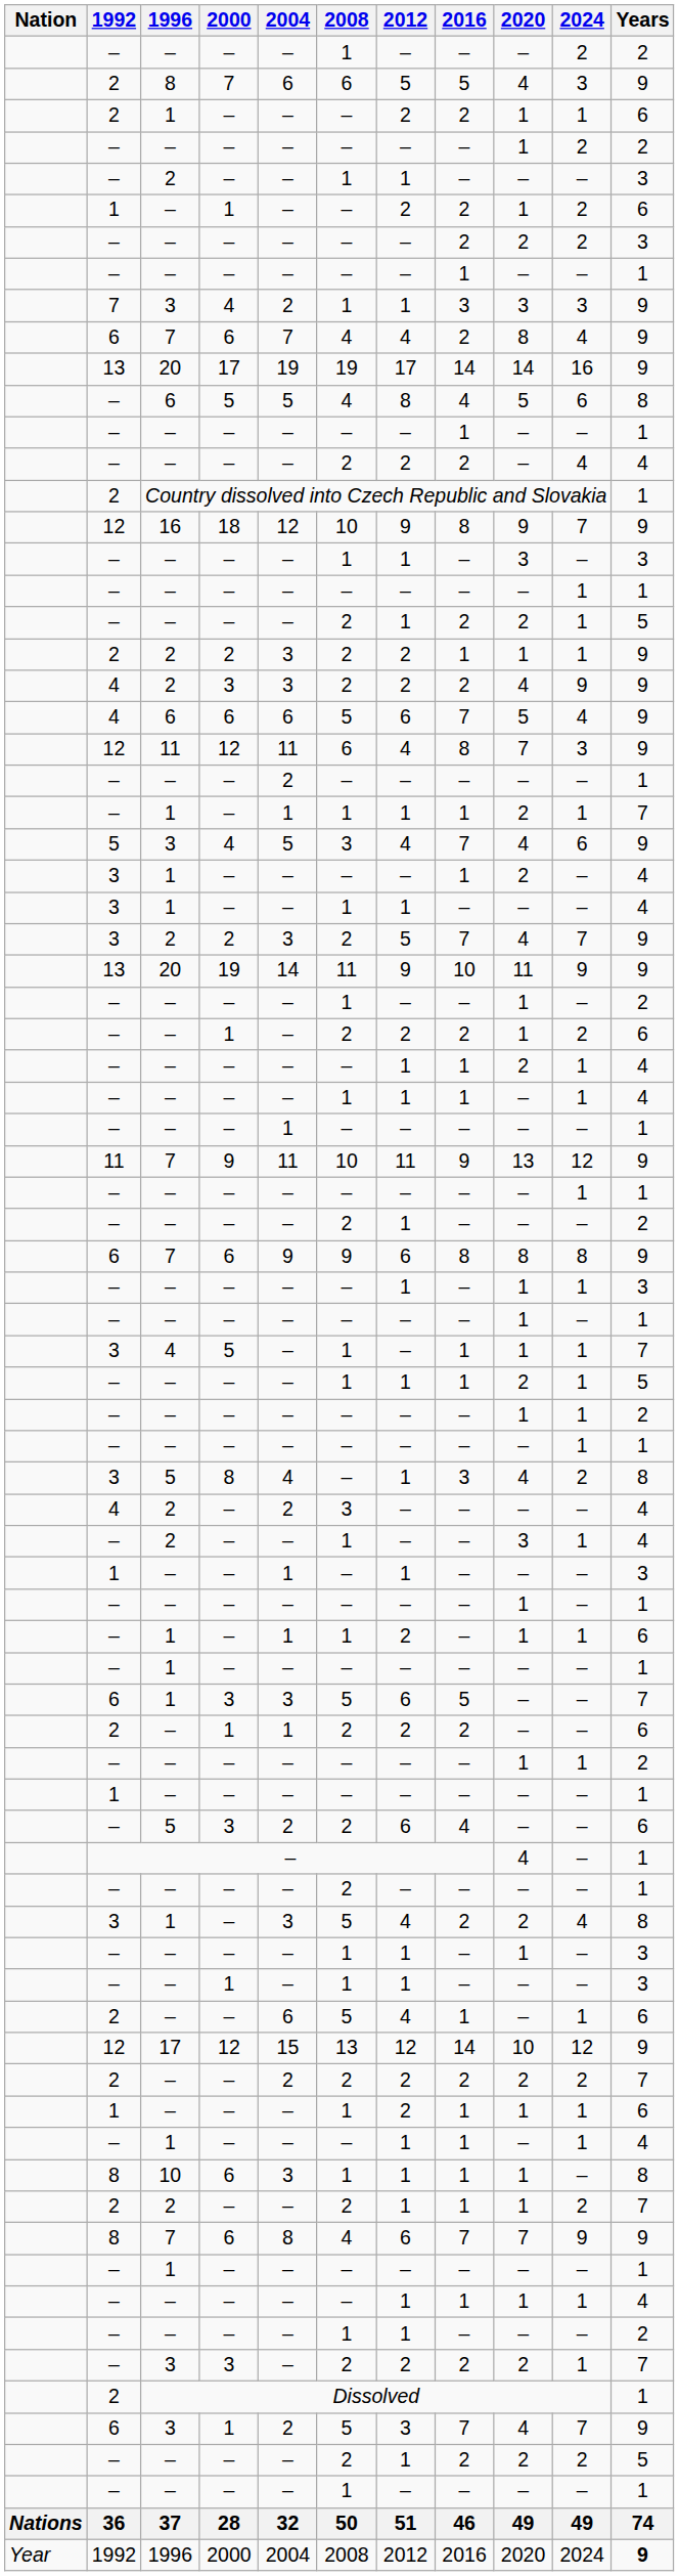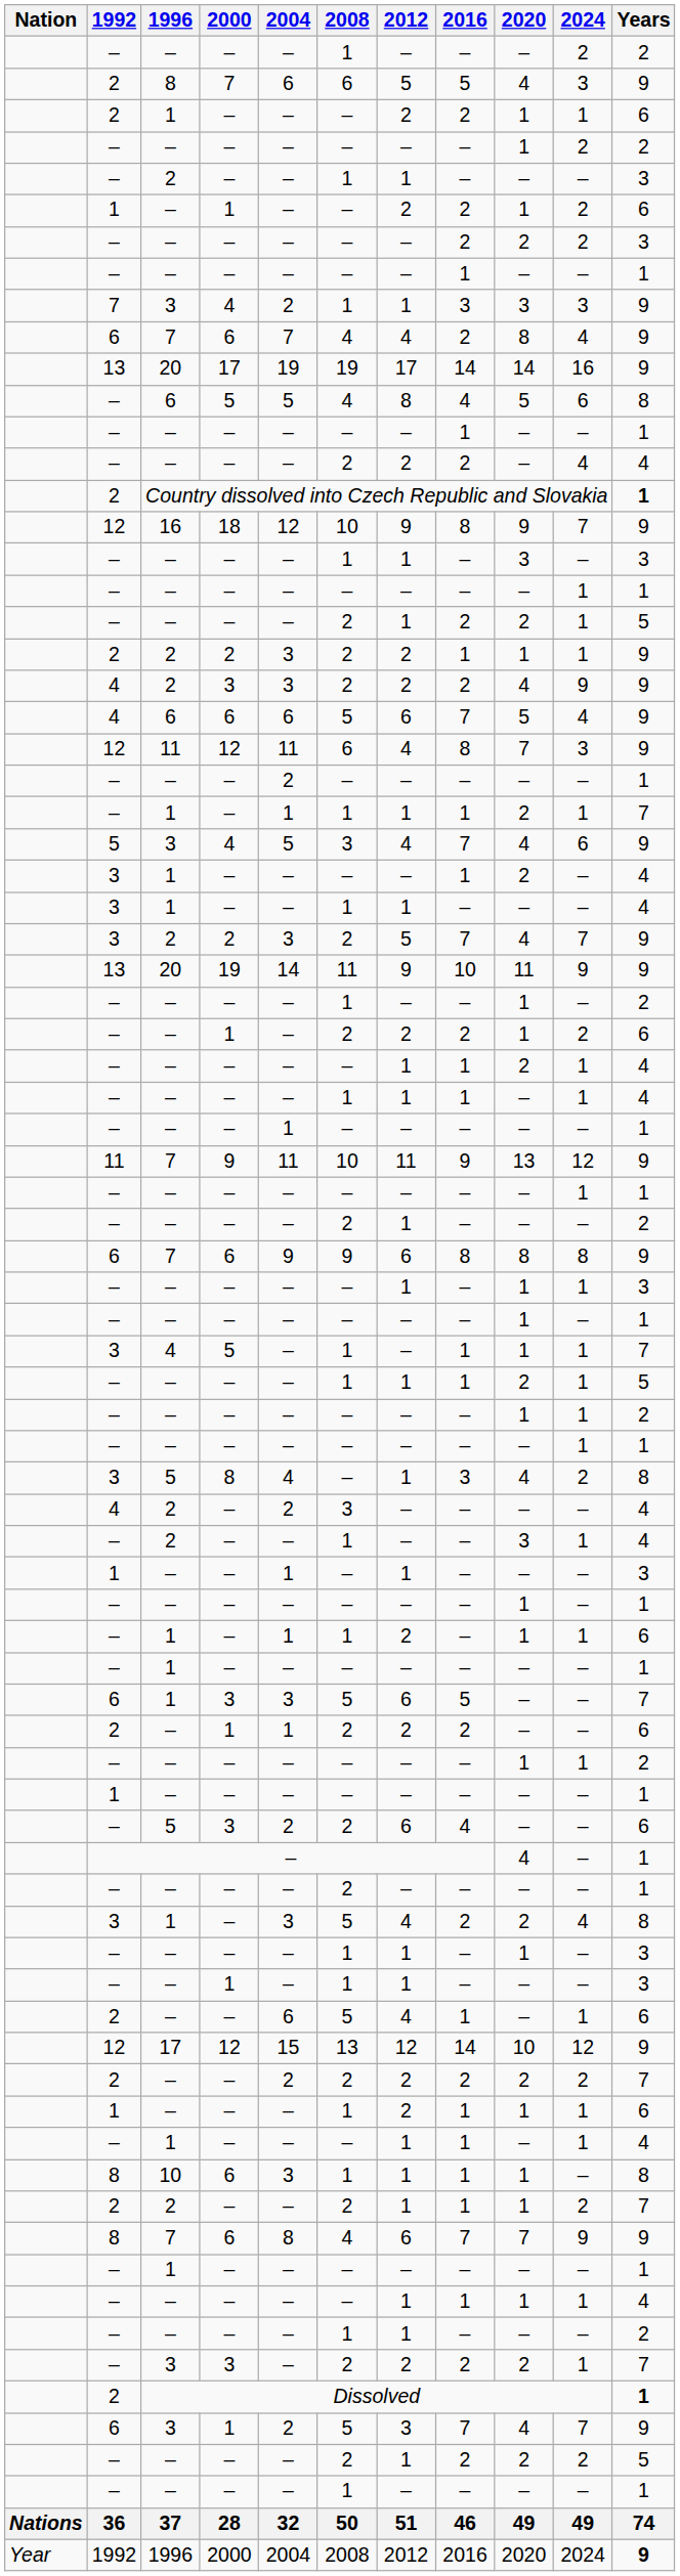Country dissolved into Czech Republic and Slovakia | Years: normal -> bold
Dissolved | Years: normal -> bold
